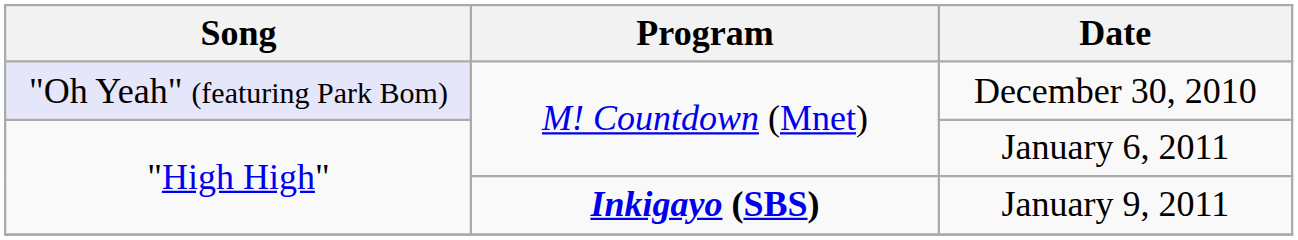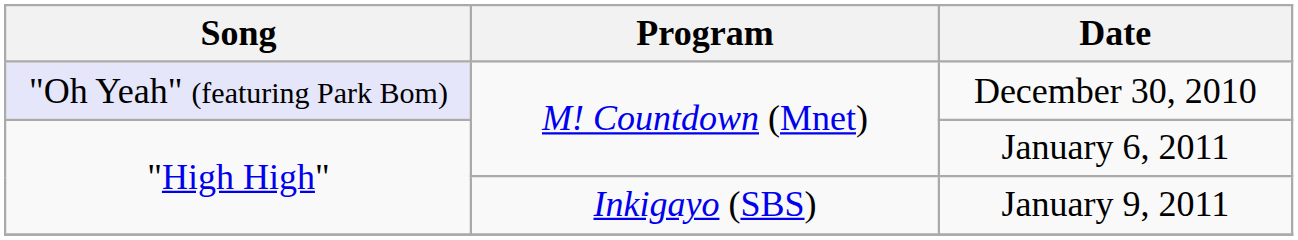January 9, 2011 | Program: bold -> normal
